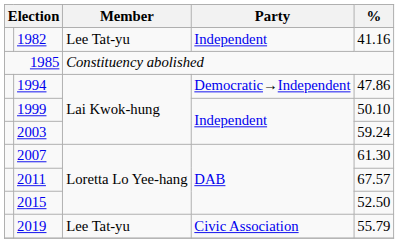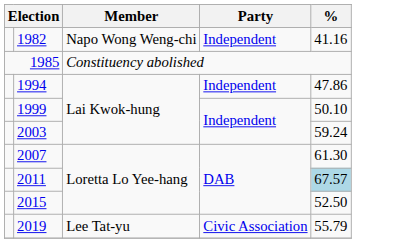1982 | Member: Lee Tat-yu -> Napo Wong Weng-chi
1994 | Party: Democratic→Independent -> Independent
2011 | %: no background -> lightblue background
